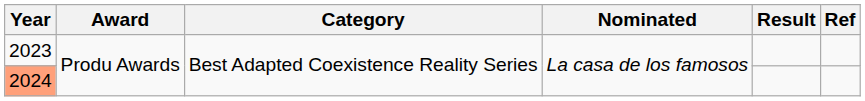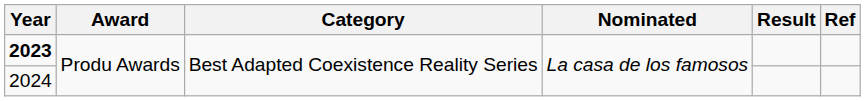2023 | Year: normal -> bold
2024 | Year: lightsalmon background -> no background
